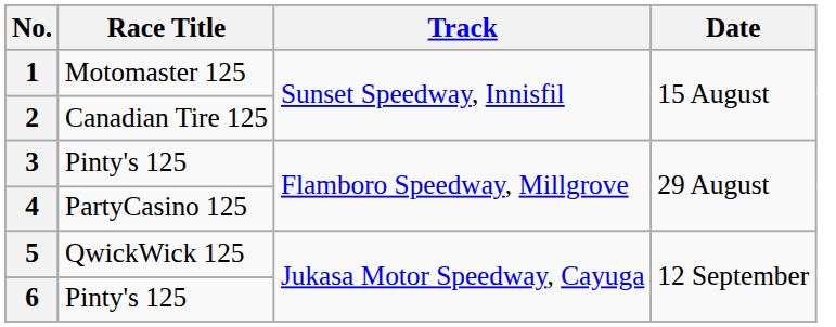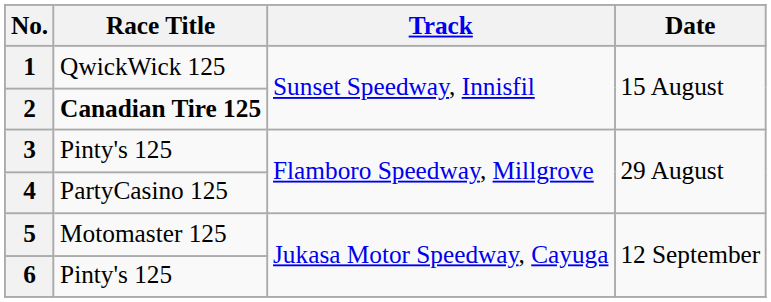1 | Race Title: Motomaster 125 -> QwickWick 125
2 | Race Title: normal -> bold
5 | Race Title: QwickWick 125 -> Motomaster 125
